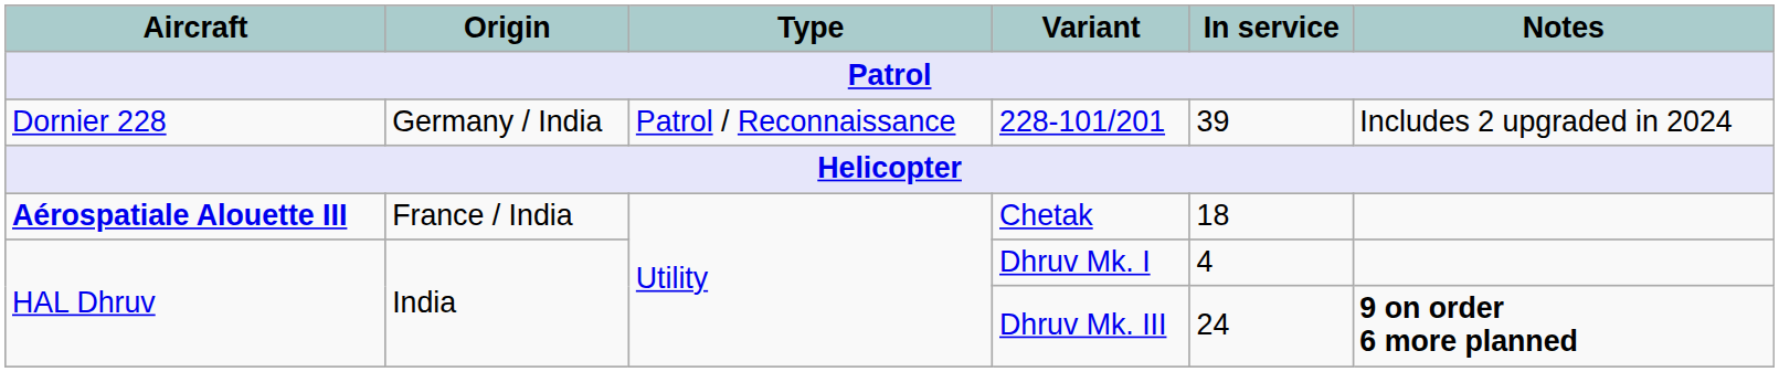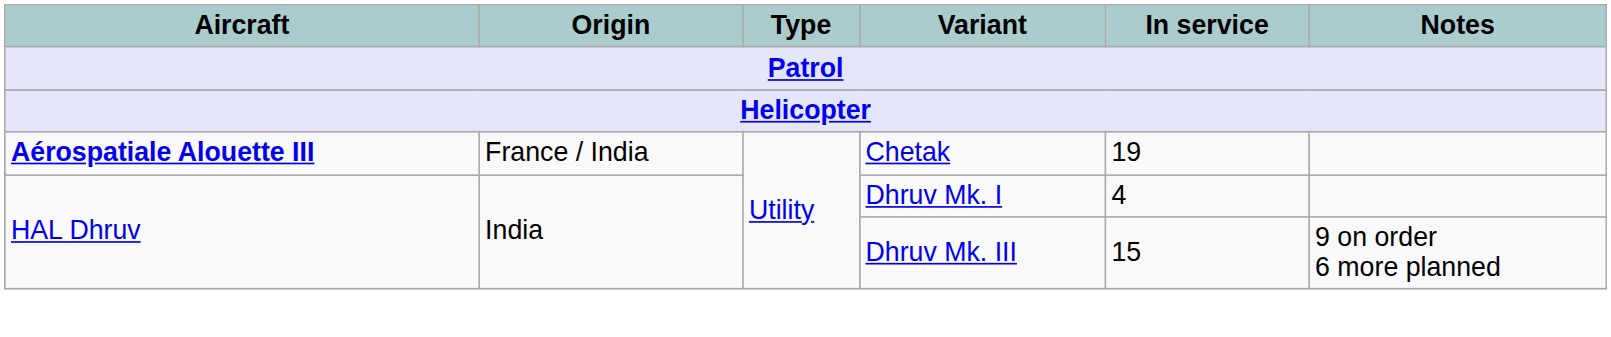- row: Dornier 228 | Germany / India | Patrol / Reconnaissance | 228-101/201 | 39 | Includes 2 upgraded in 2024
Chetak | In service: 18 -> 19
Dhruv Mk. III | In service: 24 -> 15
Dhruv Mk. III | Notes: bold -> normal
